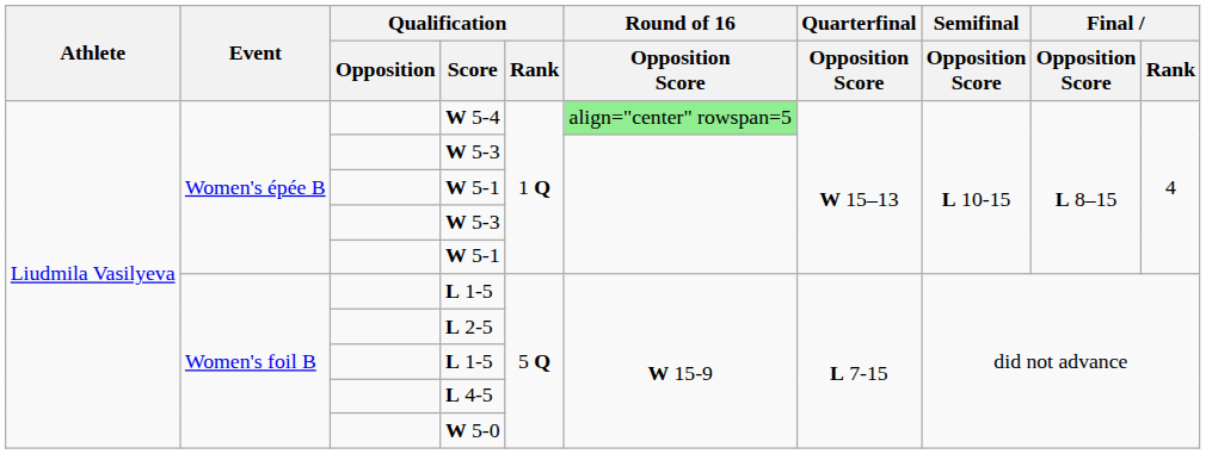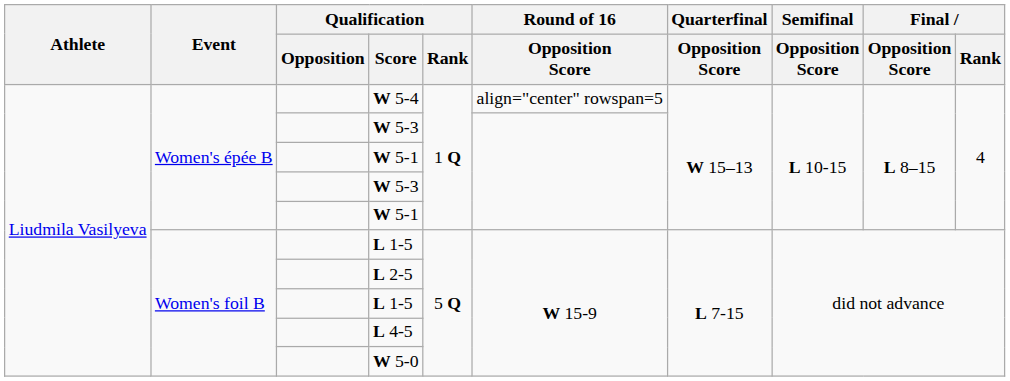W 5-4 | Round of 16 / Opposition Score: lightgreen background -> no background
